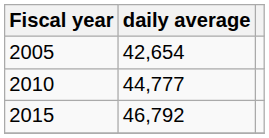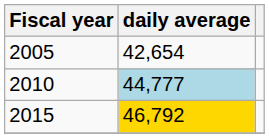2010 | daily average: no background -> lightblue background
2015 | daily average: no background -> gold background
